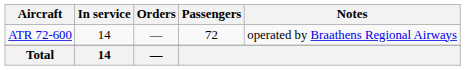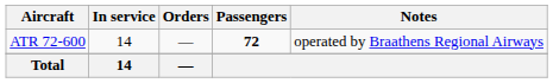ATR 72-600 | Passengers: normal -> bold
